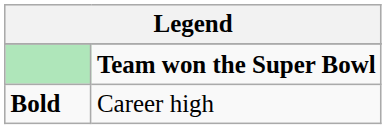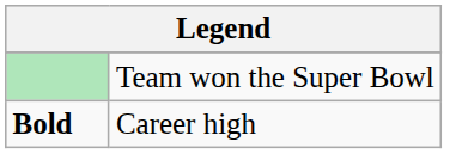row 2 | column 2: bold -> normal
